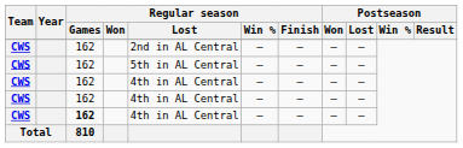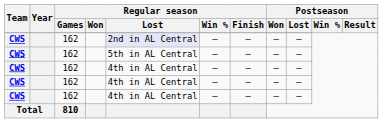row 3 | Regular season / Lost: no background -> lavender background
row 7 | Regular season / Games: bold -> normal
